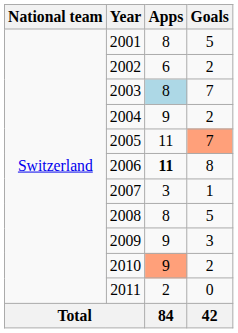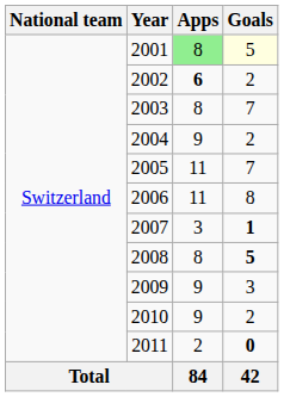2001 | Apps: no background -> lightgreen background
2001 | Goals: no background -> lightyellow background
2002 | Apps: normal -> bold
2003 | Apps: lightblue background -> no background
2005 | Goals: lightsalmon background -> no background
2006 | Apps: bold -> normal
2007 | Goals: normal -> bold
2008 | Goals: normal -> bold
2010 | Apps: lightsalmon background -> no background
2011 | Goals: normal -> bold
